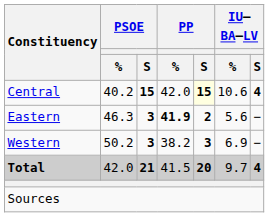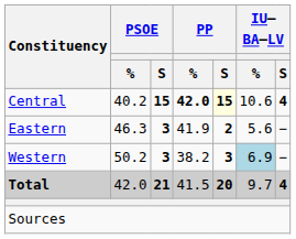Central | PP / %: normal -> bold
Eastern | PP / %: bold -> normal
Western | IU–BA–LV / %: no background -> lightblue background
